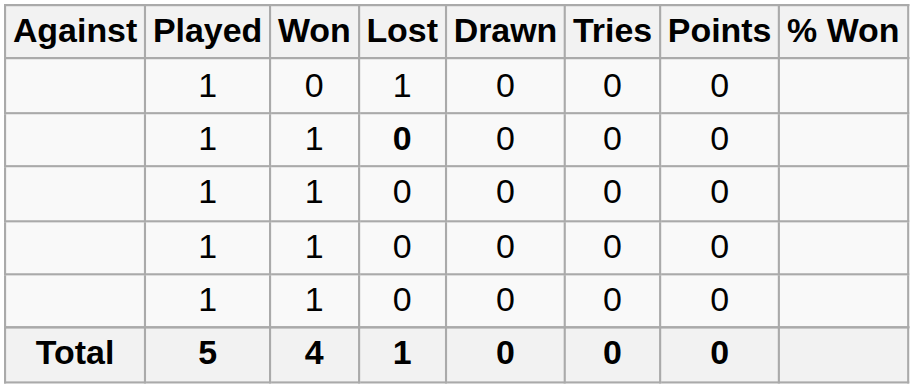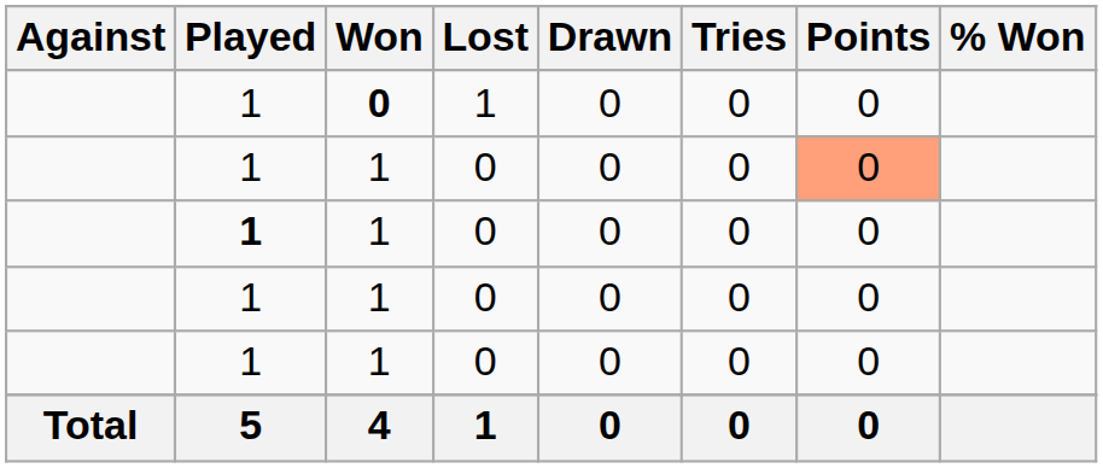row 2 | Won: normal -> bold
row 3 | Lost: bold -> normal
row 3 | Points: no background -> lightsalmon background
row 4 | Played: normal -> bold
